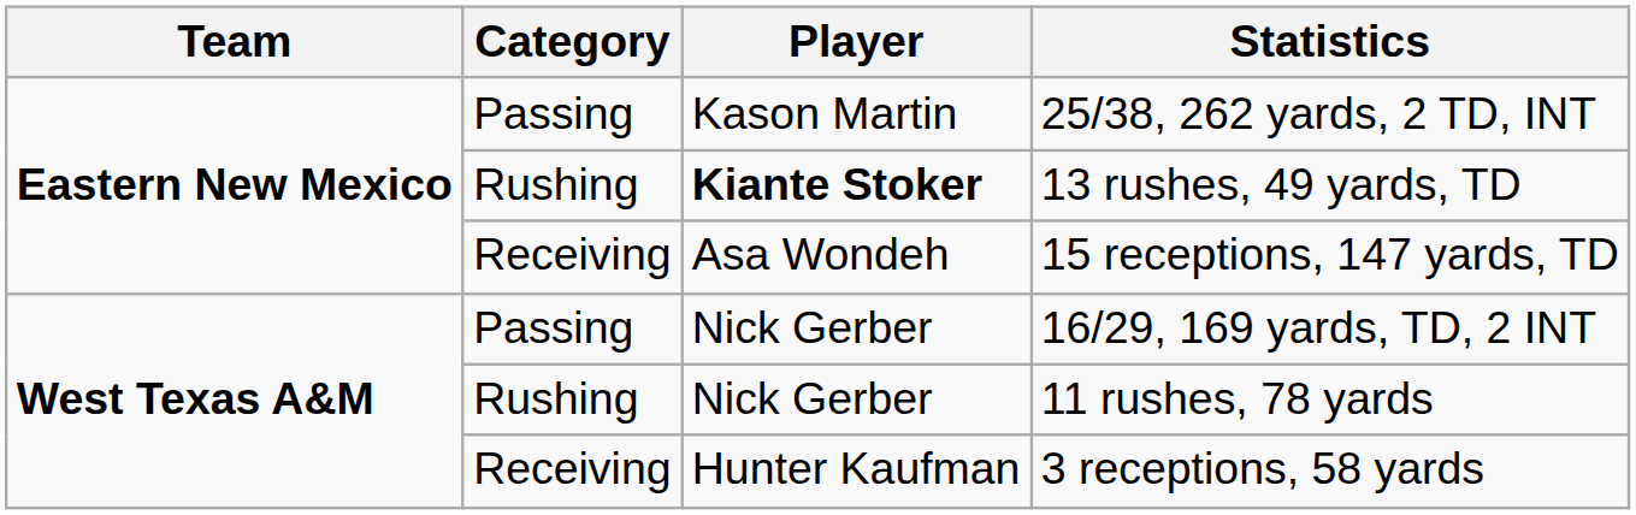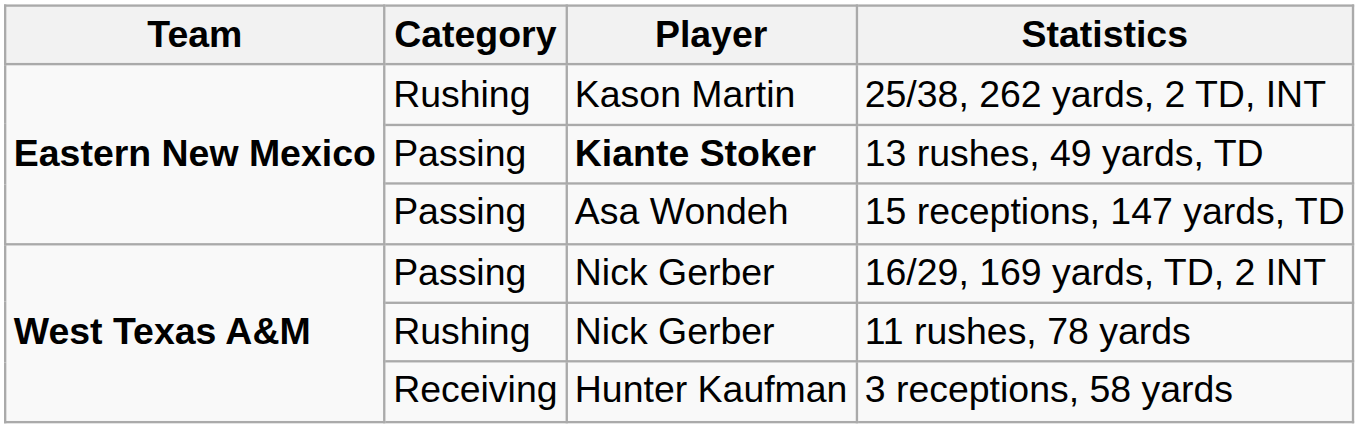25/38, 262 yards, 2 TD, INT | Category: Passing -> Rushing
13 rushes, 49 yards, TD | Category: Rushing -> Passing
15 receptions, 147 yards, TD | Category: Receiving -> Passing
